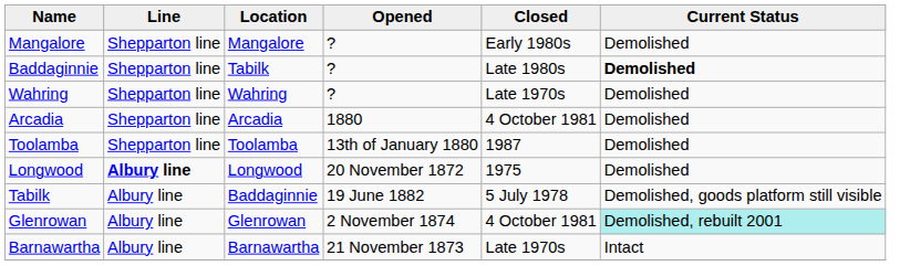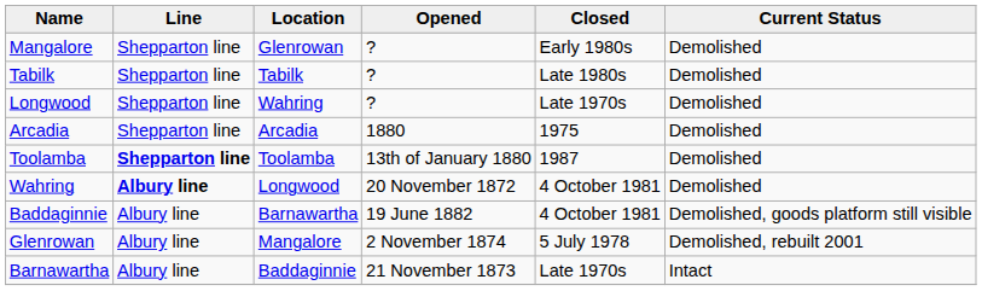row 2 | Location: Mangalore -> Glenrowan
row 3 | Name: Baddaginnie -> Tabilk
row 3 | Current Status: bold -> normal
row 4 | Name: Wahring -> Longwood
row 5 | Closed: 4 October 1981 -> 1975
row 6 | Line: normal -> bold
row 7 | Name: Longwood -> Wahring
row 7 | Closed: 1975 -> 4 October 1981
row 8 | Name: Tabilk -> Baddaginnie
row 8 | Location: Baddaginnie -> Barnawartha
row 8 | Closed: 5 July 1978 -> 4 October 1981
row 9 | Location: Glenrowan -> Mangalore
row 9 | Closed: 4 October 1981 -> 5 July 1978
row 9 | Current Status: paleturquoise background -> no background
row 10 | Location: Barnawartha -> Baddaginnie
